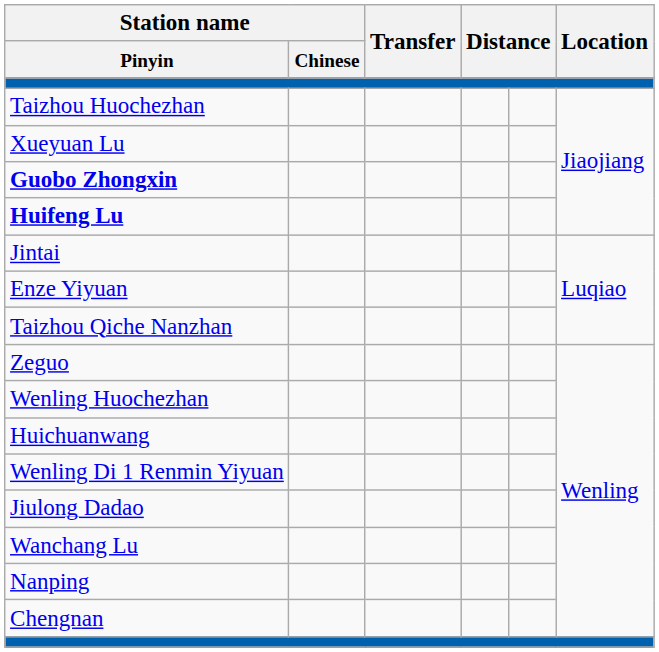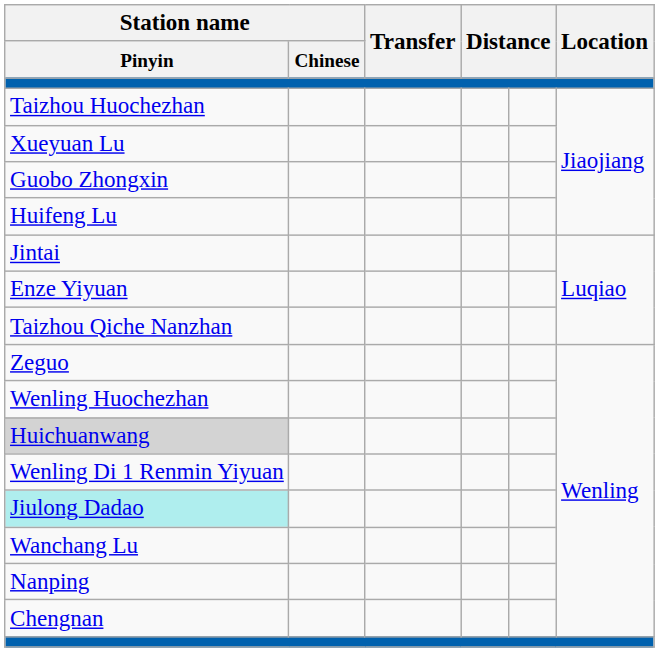Guobo Zhongxin | Station name / Pinyin: bold -> normal
Huifeng Lu | Station name / Pinyin: bold -> normal
Huichuanwang | Station name / Pinyin: no background -> lightgrey background
Jiulong Dadao | Station name / Pinyin: no background -> paleturquoise background
